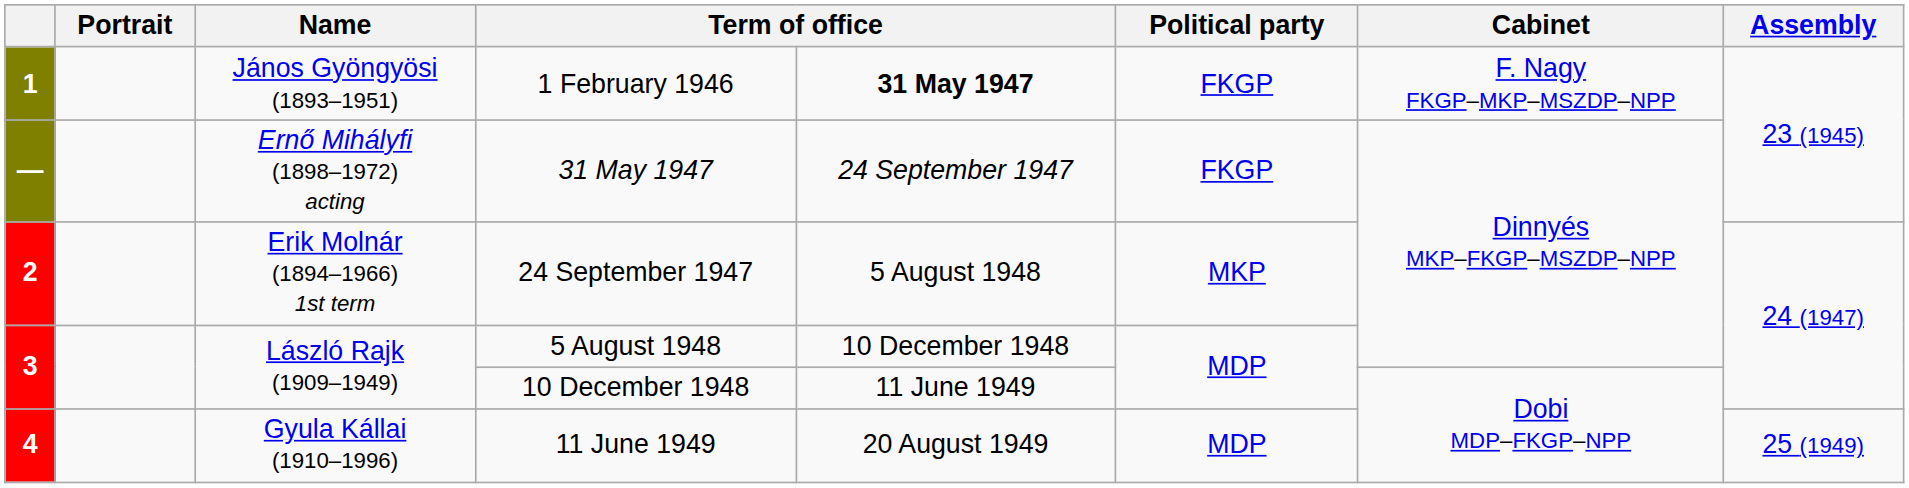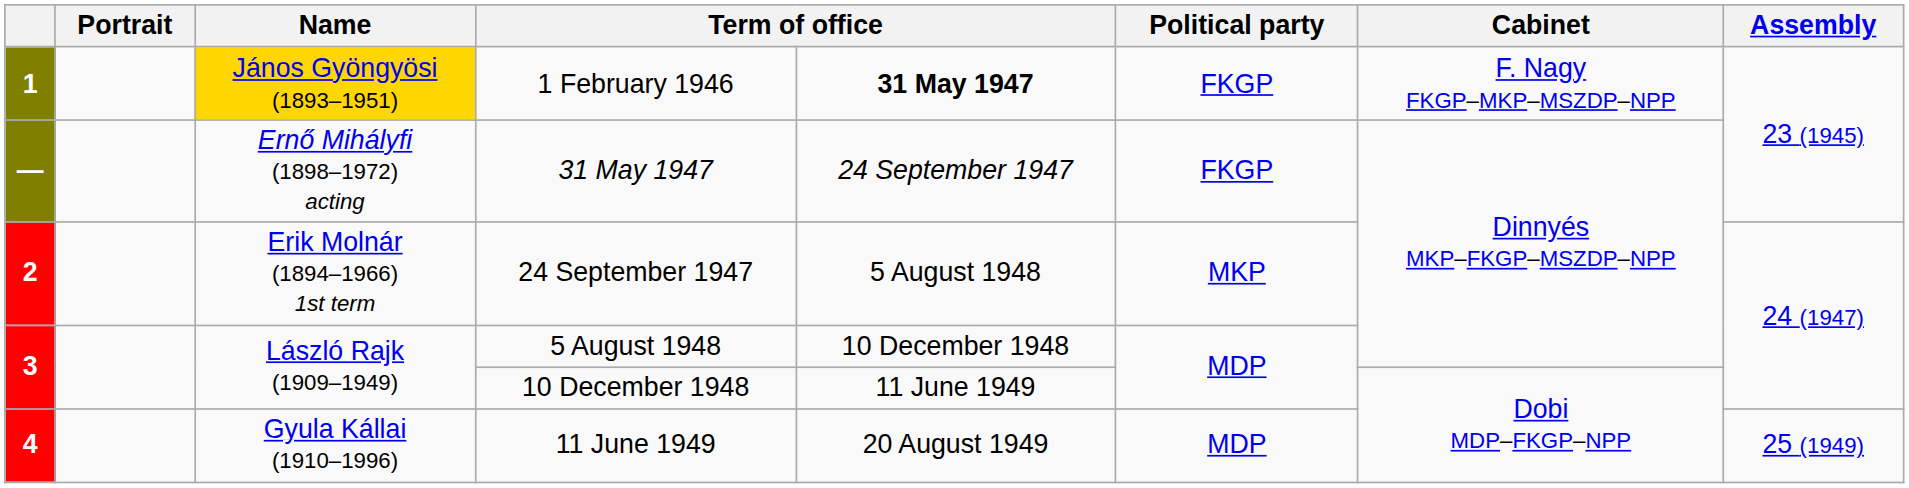1 February 1946 | Name: no background -> gold background
